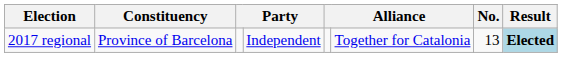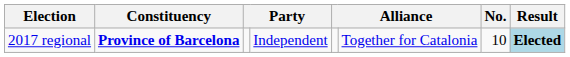2017 regional | Constituency: normal -> bold
2017 regional | No.: 13 -> 10
